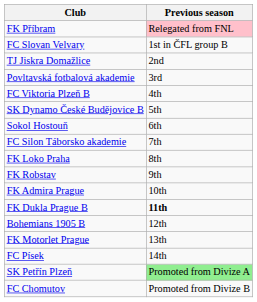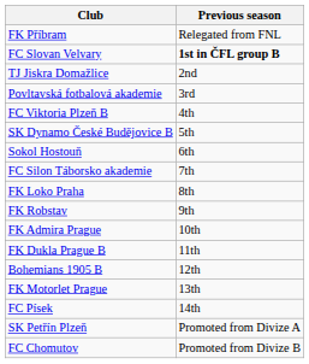FK Příbram | Previous season: pink background -> no background
FC Slovan Velvary | Previous season: normal -> bold
FK Dukla Prague B | Previous season: bold -> normal
SK Petřín Plzeň | Previous season: lightgreen background -> no background
